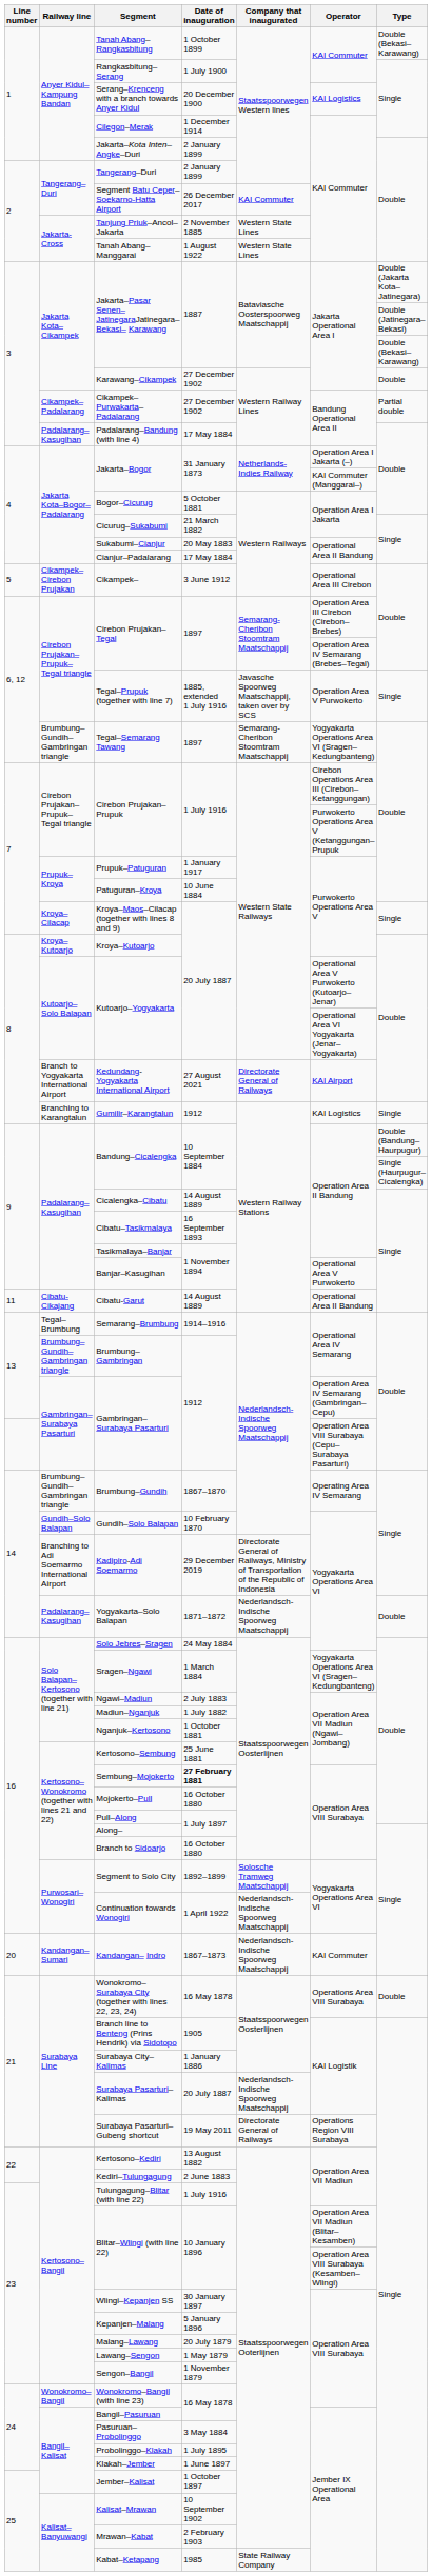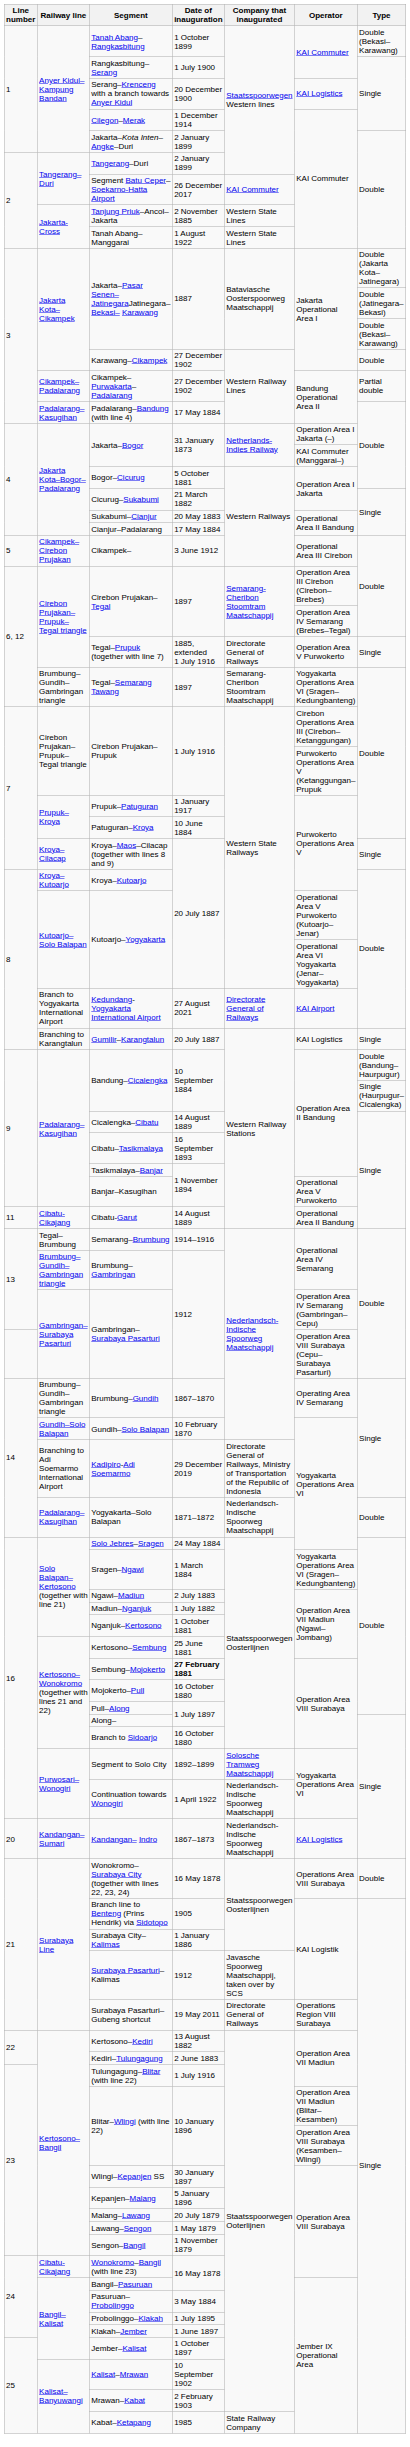Tegal–Prupuk (together with line 7) | Company that inaugurated: Javasche Spoorweg Maatschappij, taken over by SCS -> Directorate General of Railways
Gumilir–Karangtalun | Date of inauguration: 1912 -> 20 July 1887
Kandangan– Indro | Operator: KAI Commuter -> KAI Logistics
Surabaya Pasarturi–Kalimas | Date of inauguration: 20 July 1887 -> 1912
Surabaya Pasarturi–Kalimas | Company that inaugurated: Nederlandsch-Indische Spoorweg Maatschappij -> Javasche Spoorweg Maatschappij, taken over by SCS
Wonokromo–Bangil (with line 23) | Railway line: Wonokromo–Bangil -> Cibatu-Cikajang
